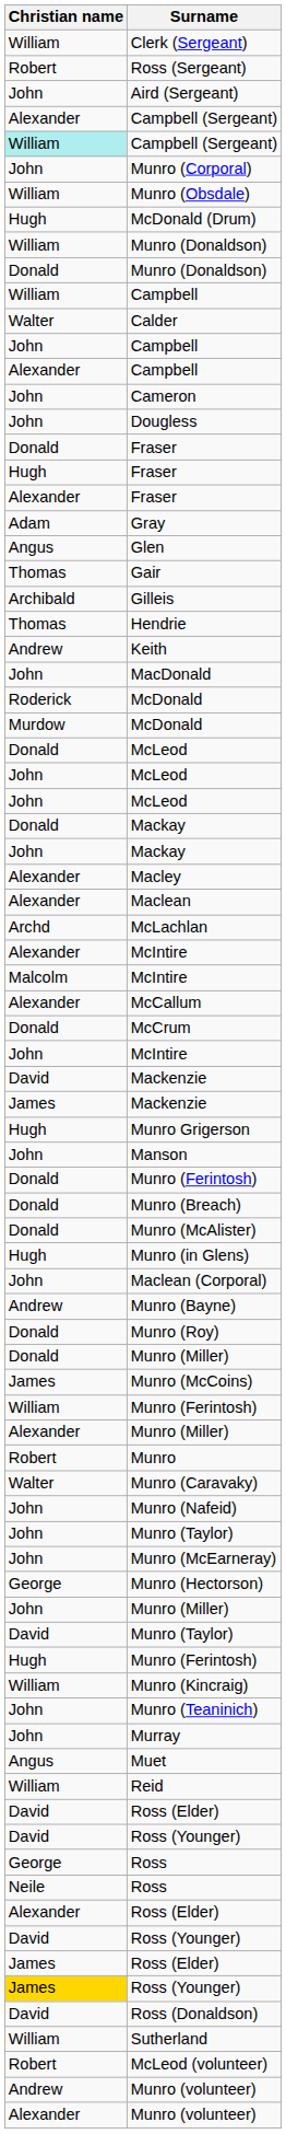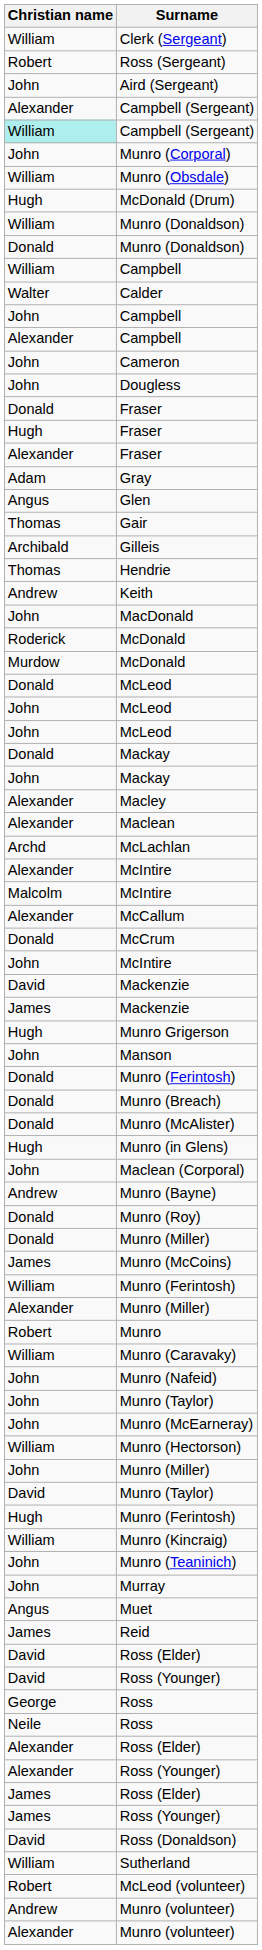row 59 | Christian name: Walter -> William
row 63 | Christian name: George -> William
row 71 | Christian name: William -> James
row 77 | Christian name: David -> Alexander
row 79 | Christian name: gold background -> no background
